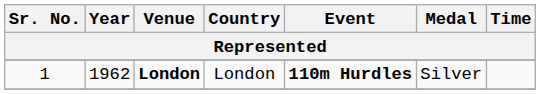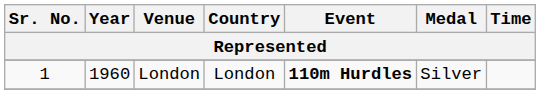row 3 | Year: 1962 -> 1960
row 3 | Venue: bold -> normal
